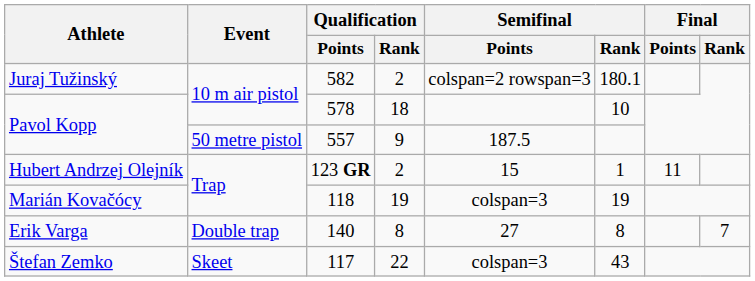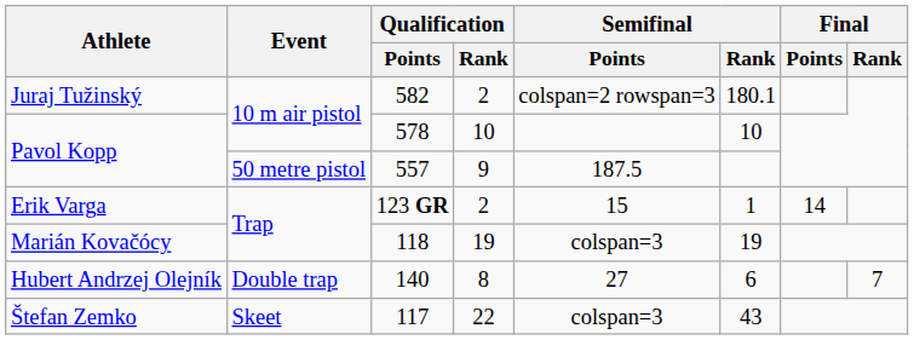578 | Qualification / Rank: 18 -> 10
123 GR | Athlete: Hubert Andrzej Olejník -> Erik Varga
123 GR | Final / Points: 11 -> 14
140 | Athlete: Erik Varga -> Hubert Andrzej Olejník
140 | Semifinal / Rank: 8 -> 6
